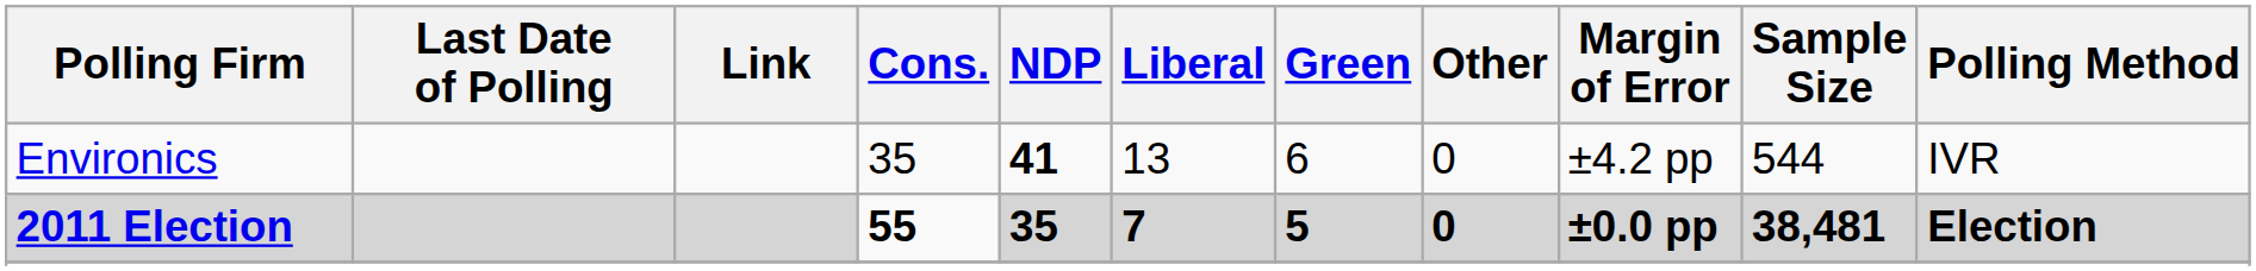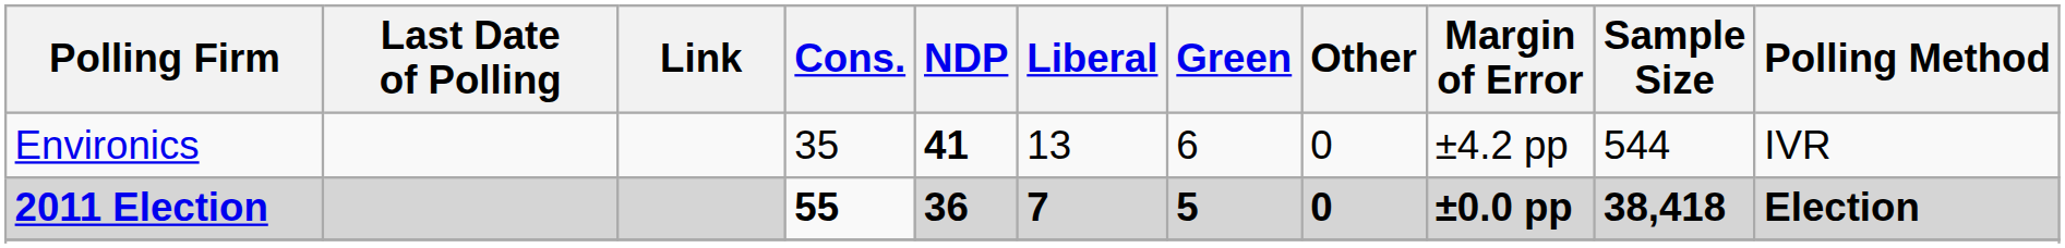2011 Election | NDP: 35 -> 36
2011 Election | Sample Size: 38,481 -> 38,418
